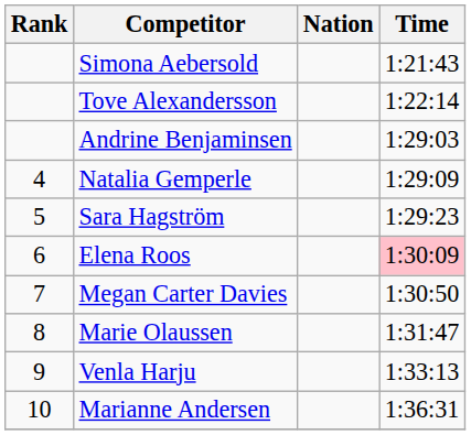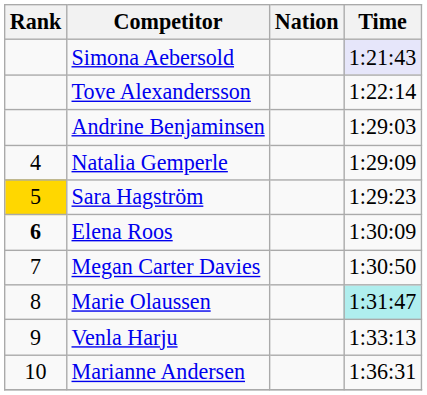Simona Aebersold | Time: no background -> lavender background
Sara Hagström | Rank: no background -> gold background
Elena Roos | Rank: normal -> bold
Elena Roos | Time: pink background -> no background
Marie Olaussen | Time: no background -> paleturquoise background
